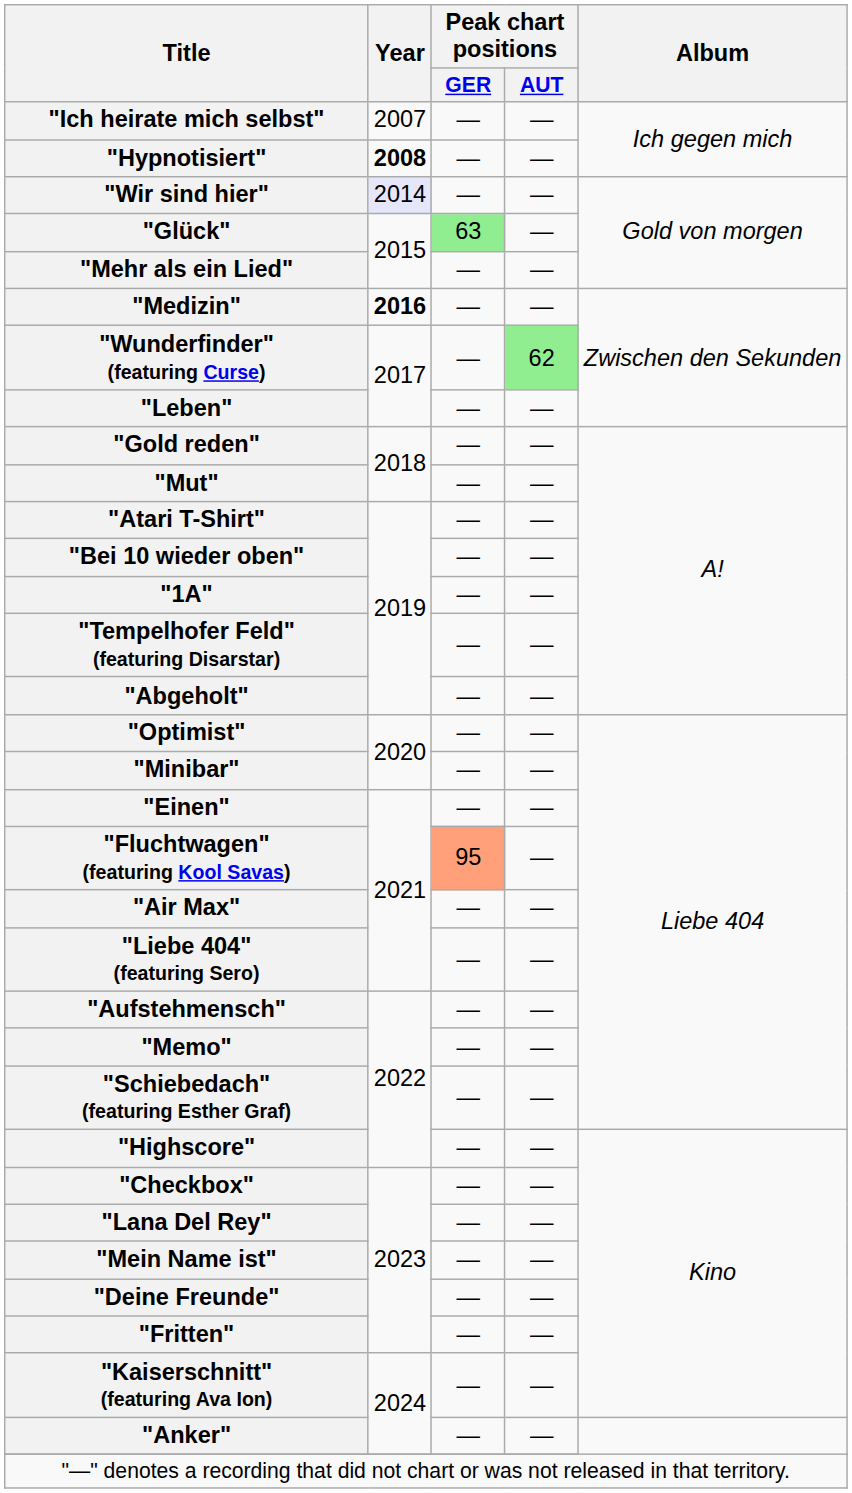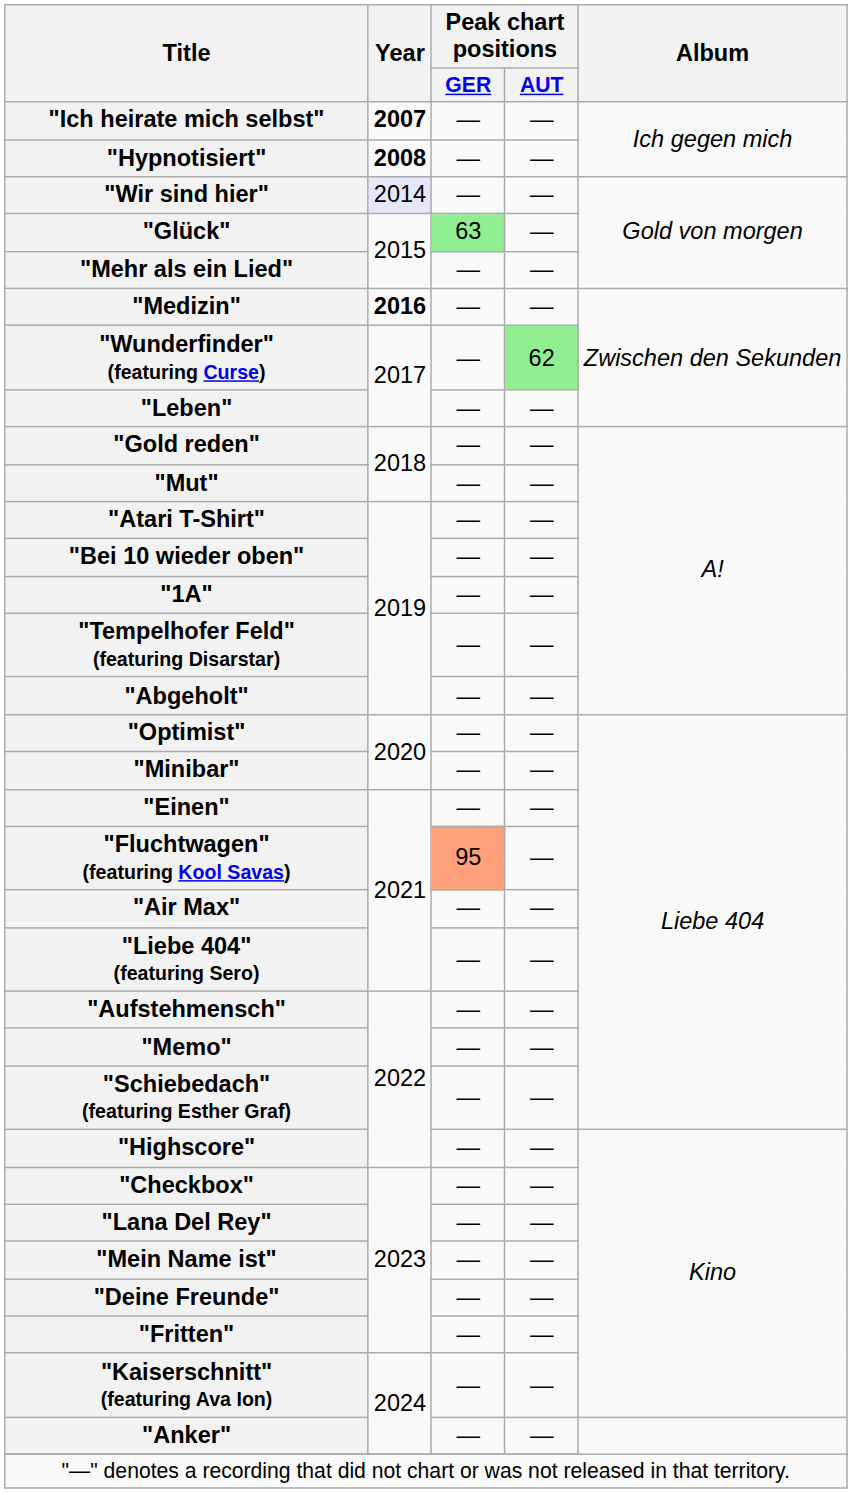"Ich heirate mich selbst" | Year: normal -> bold
